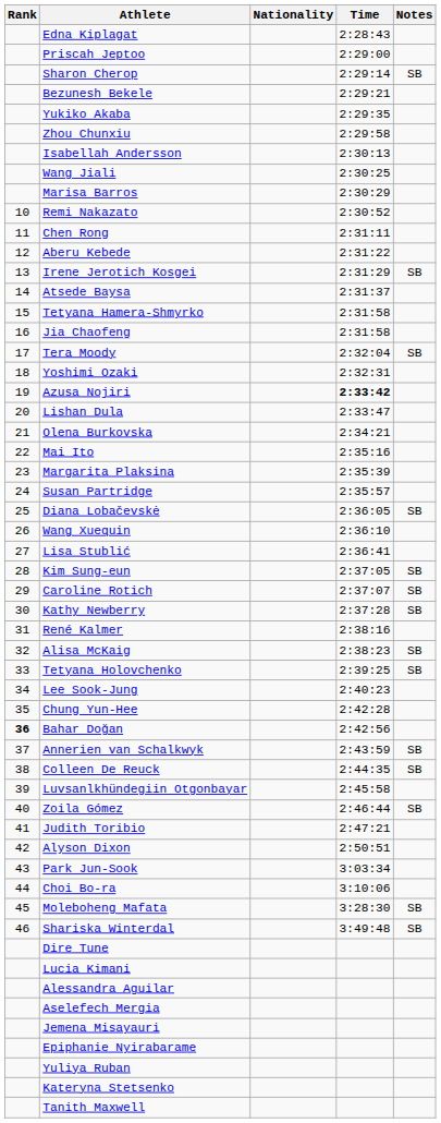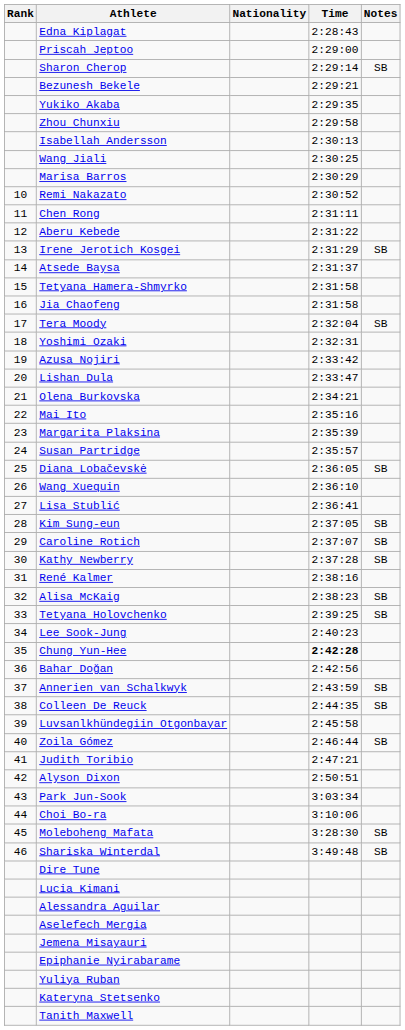Azusa Nojiri | Time: bold -> normal
Chung Yun-Hee | Time: normal -> bold
Bahar Doğan | Rank: bold -> normal
